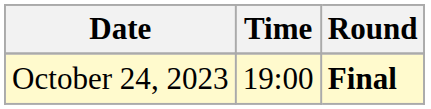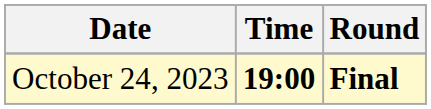October 24, 2023 | Time: normal -> bold
